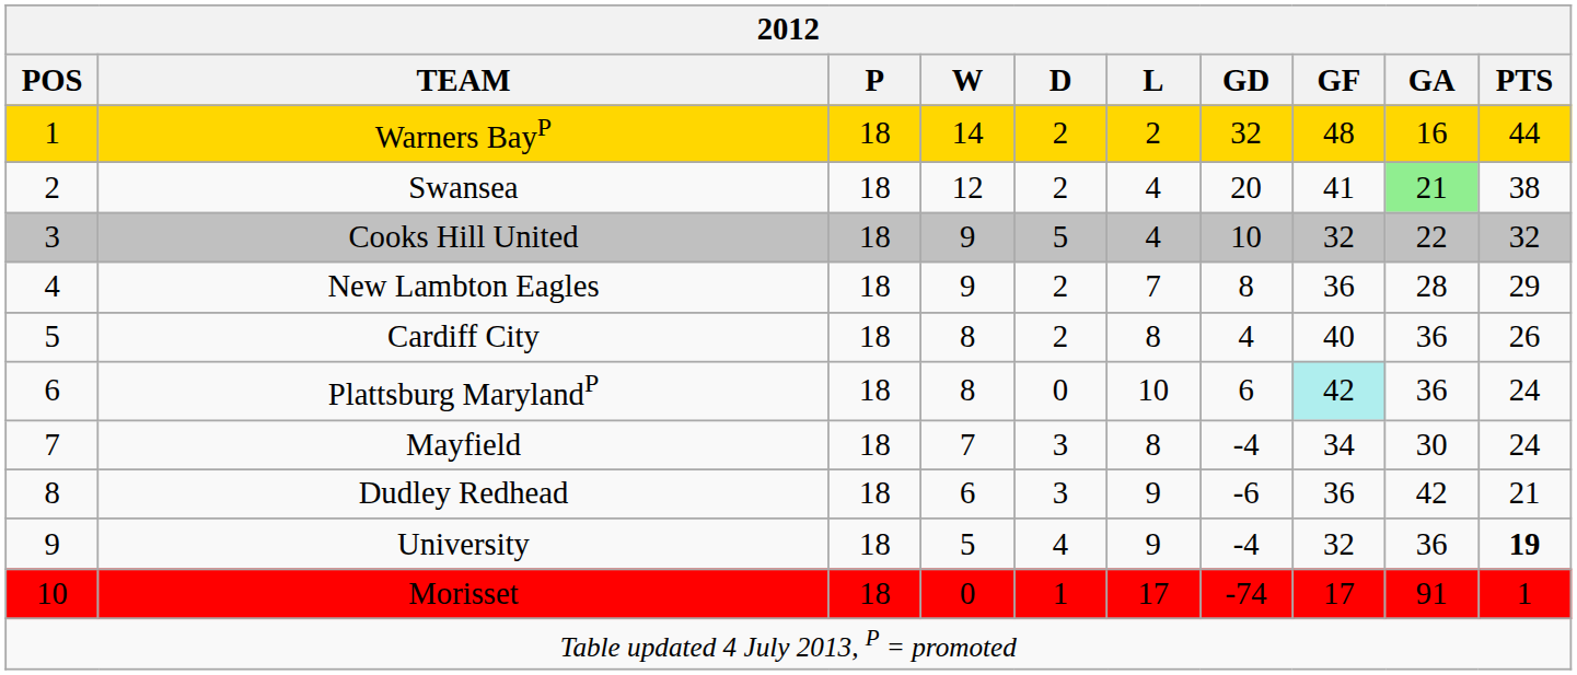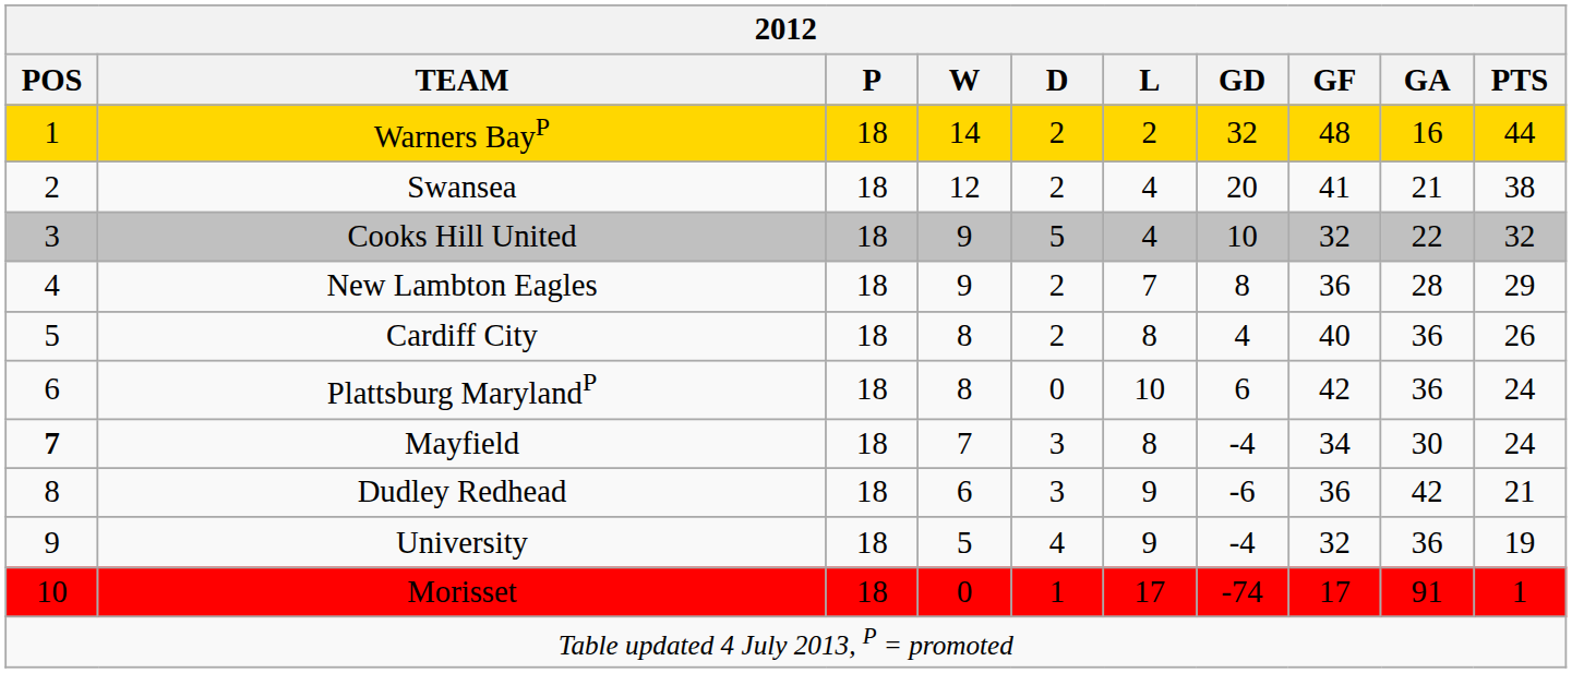Swansea | GA: lightgreen background -> no background
Plattsburg MarylandP | GF: paleturquoise background -> no background
Mayfield | POS: normal -> bold
University | PTS: bold -> normal
